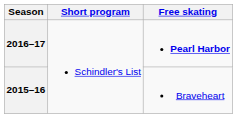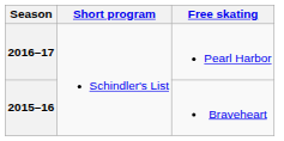2016–17 | Free skating: bold -> normal
